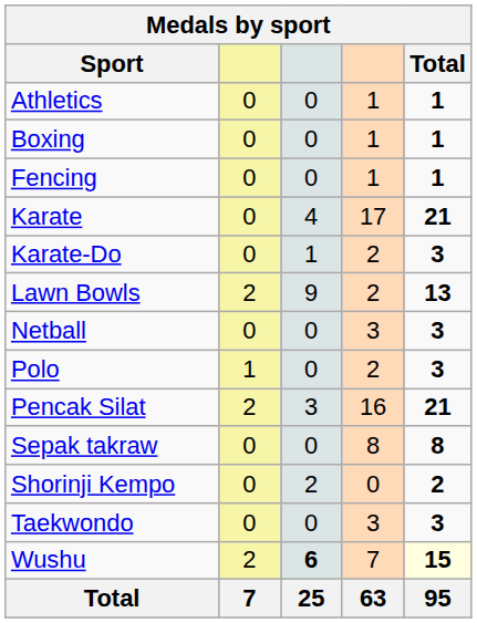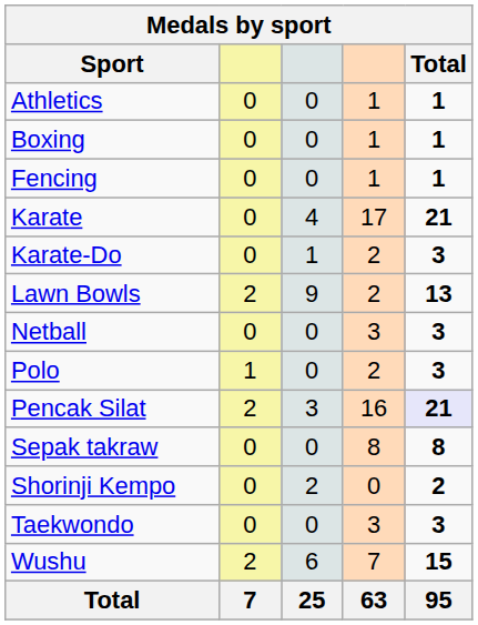Pencak Silat | Total: no background -> lavender background
Wushu | column 3: bold -> normal
Wushu | Total: lightyellow background -> no background
